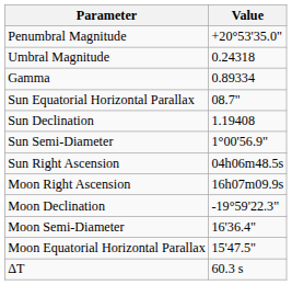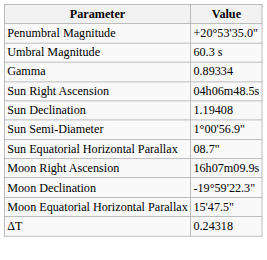Umbral Magnitude | Value: 0.24318 -> 60.3 s
rows swapped: Sun Right Ascension <-> Sun Equatorial Horizontal Parallax
- row: Moon Semi-Diameter | 16'36.4"
ΔT | Value: 60.3 s -> 0.24318
